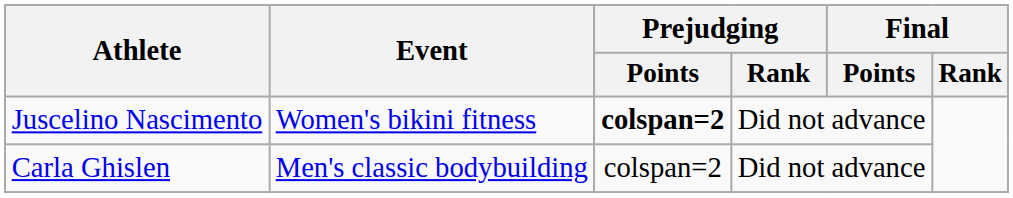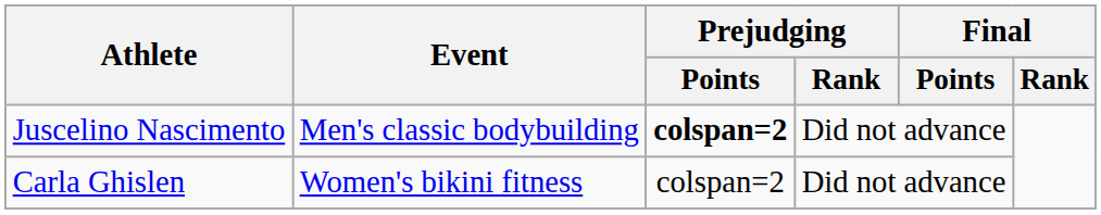Juscelino Nascimento | Event: Women's bikini fitness -> Men's classic bodybuilding
Carla Ghislen | Event: Men's classic bodybuilding -> Women's bikini fitness
